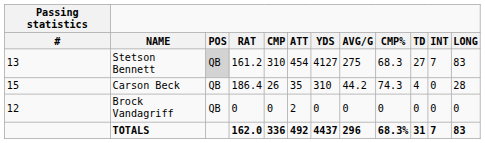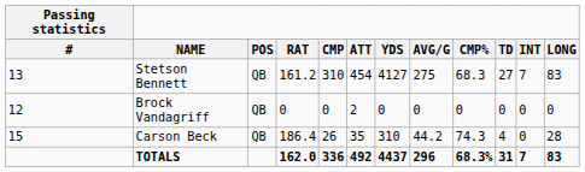Stetson Bennett | POS: lightgrey background -> no background
rows swapped: Carson Beck <-> Brock Vandagriff
